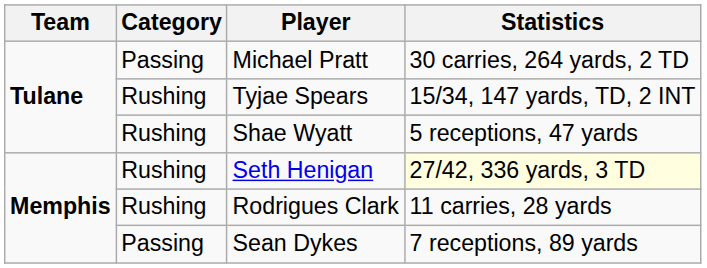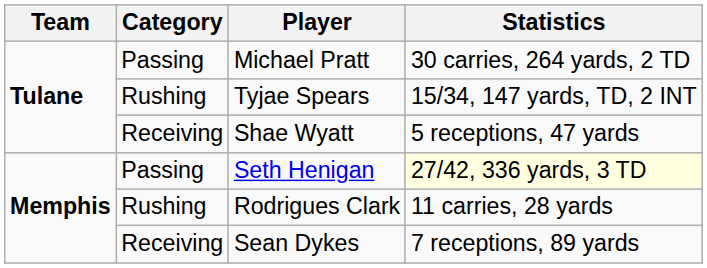Shae Wyatt | Category: Rushing -> Receiving
Seth Henigan | Category: Rushing -> Passing
Sean Dykes | Category: Passing -> Receiving
